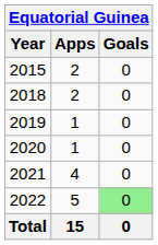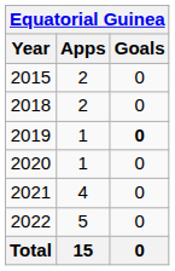2019 | Goals: normal -> bold
2022 | Goals: lightgreen background -> no background
